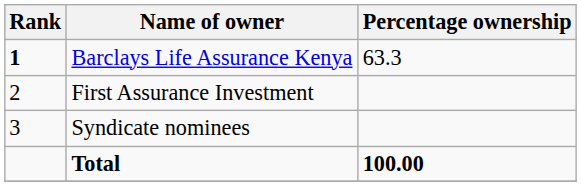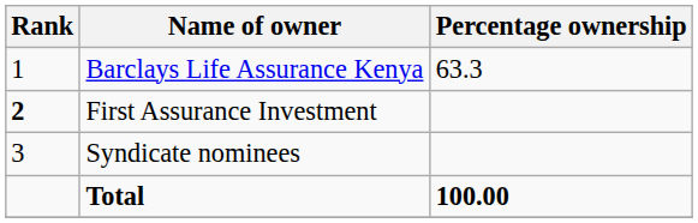Barclays Life Assurance Kenya | Rank: bold -> normal
First Assurance Investment | Rank: normal -> bold
